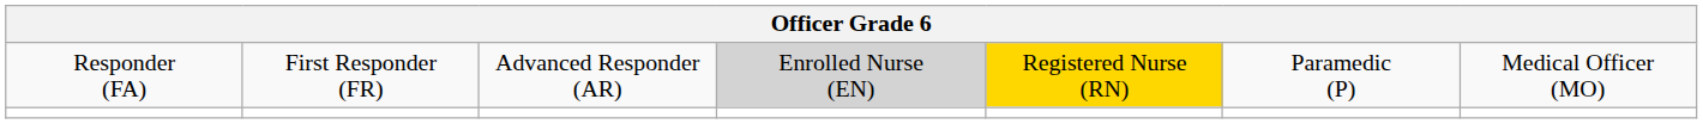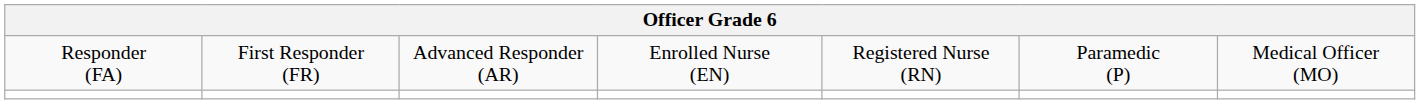Responder (FA) | column 4: lightgrey background -> no background
Responder (FA) | column 5: gold background -> no background
